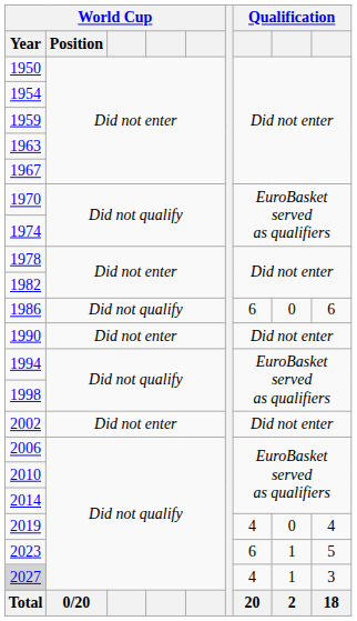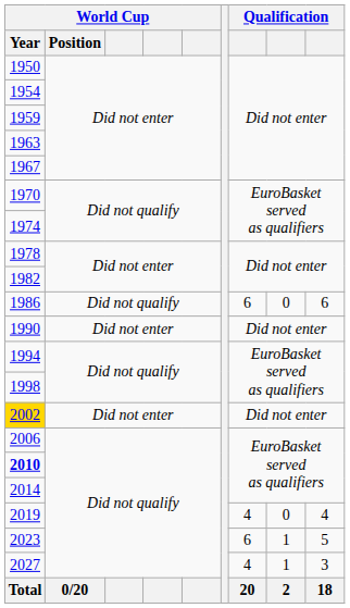2002 | World Cup / Year: no background -> gold background
2010 | World Cup / Year: normal -> bold
2027 | World Cup / Year: lightgrey background -> no background
